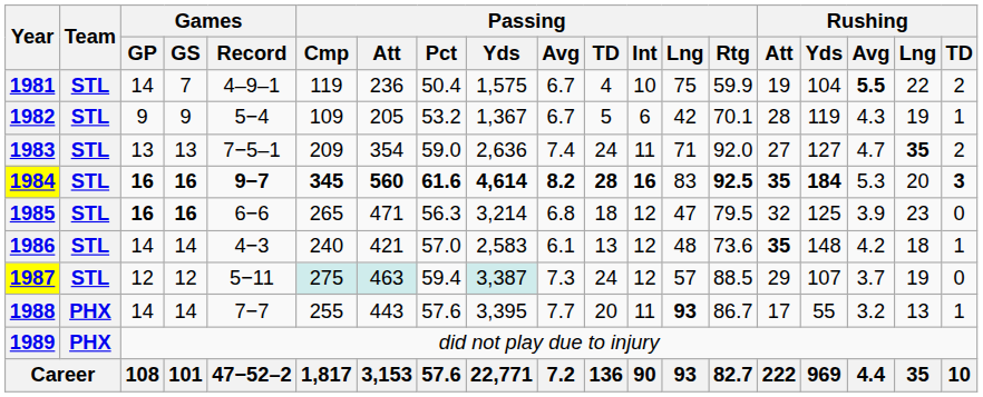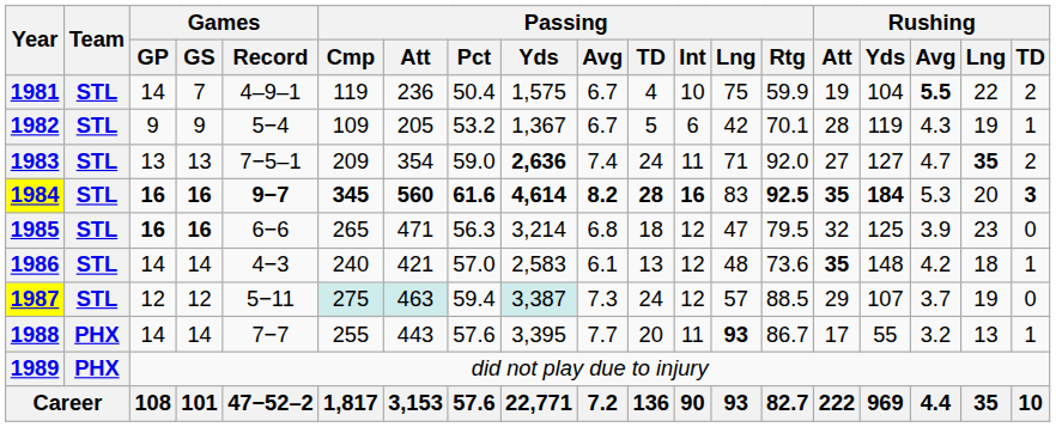1983 | Passing / Yds: normal -> bold
